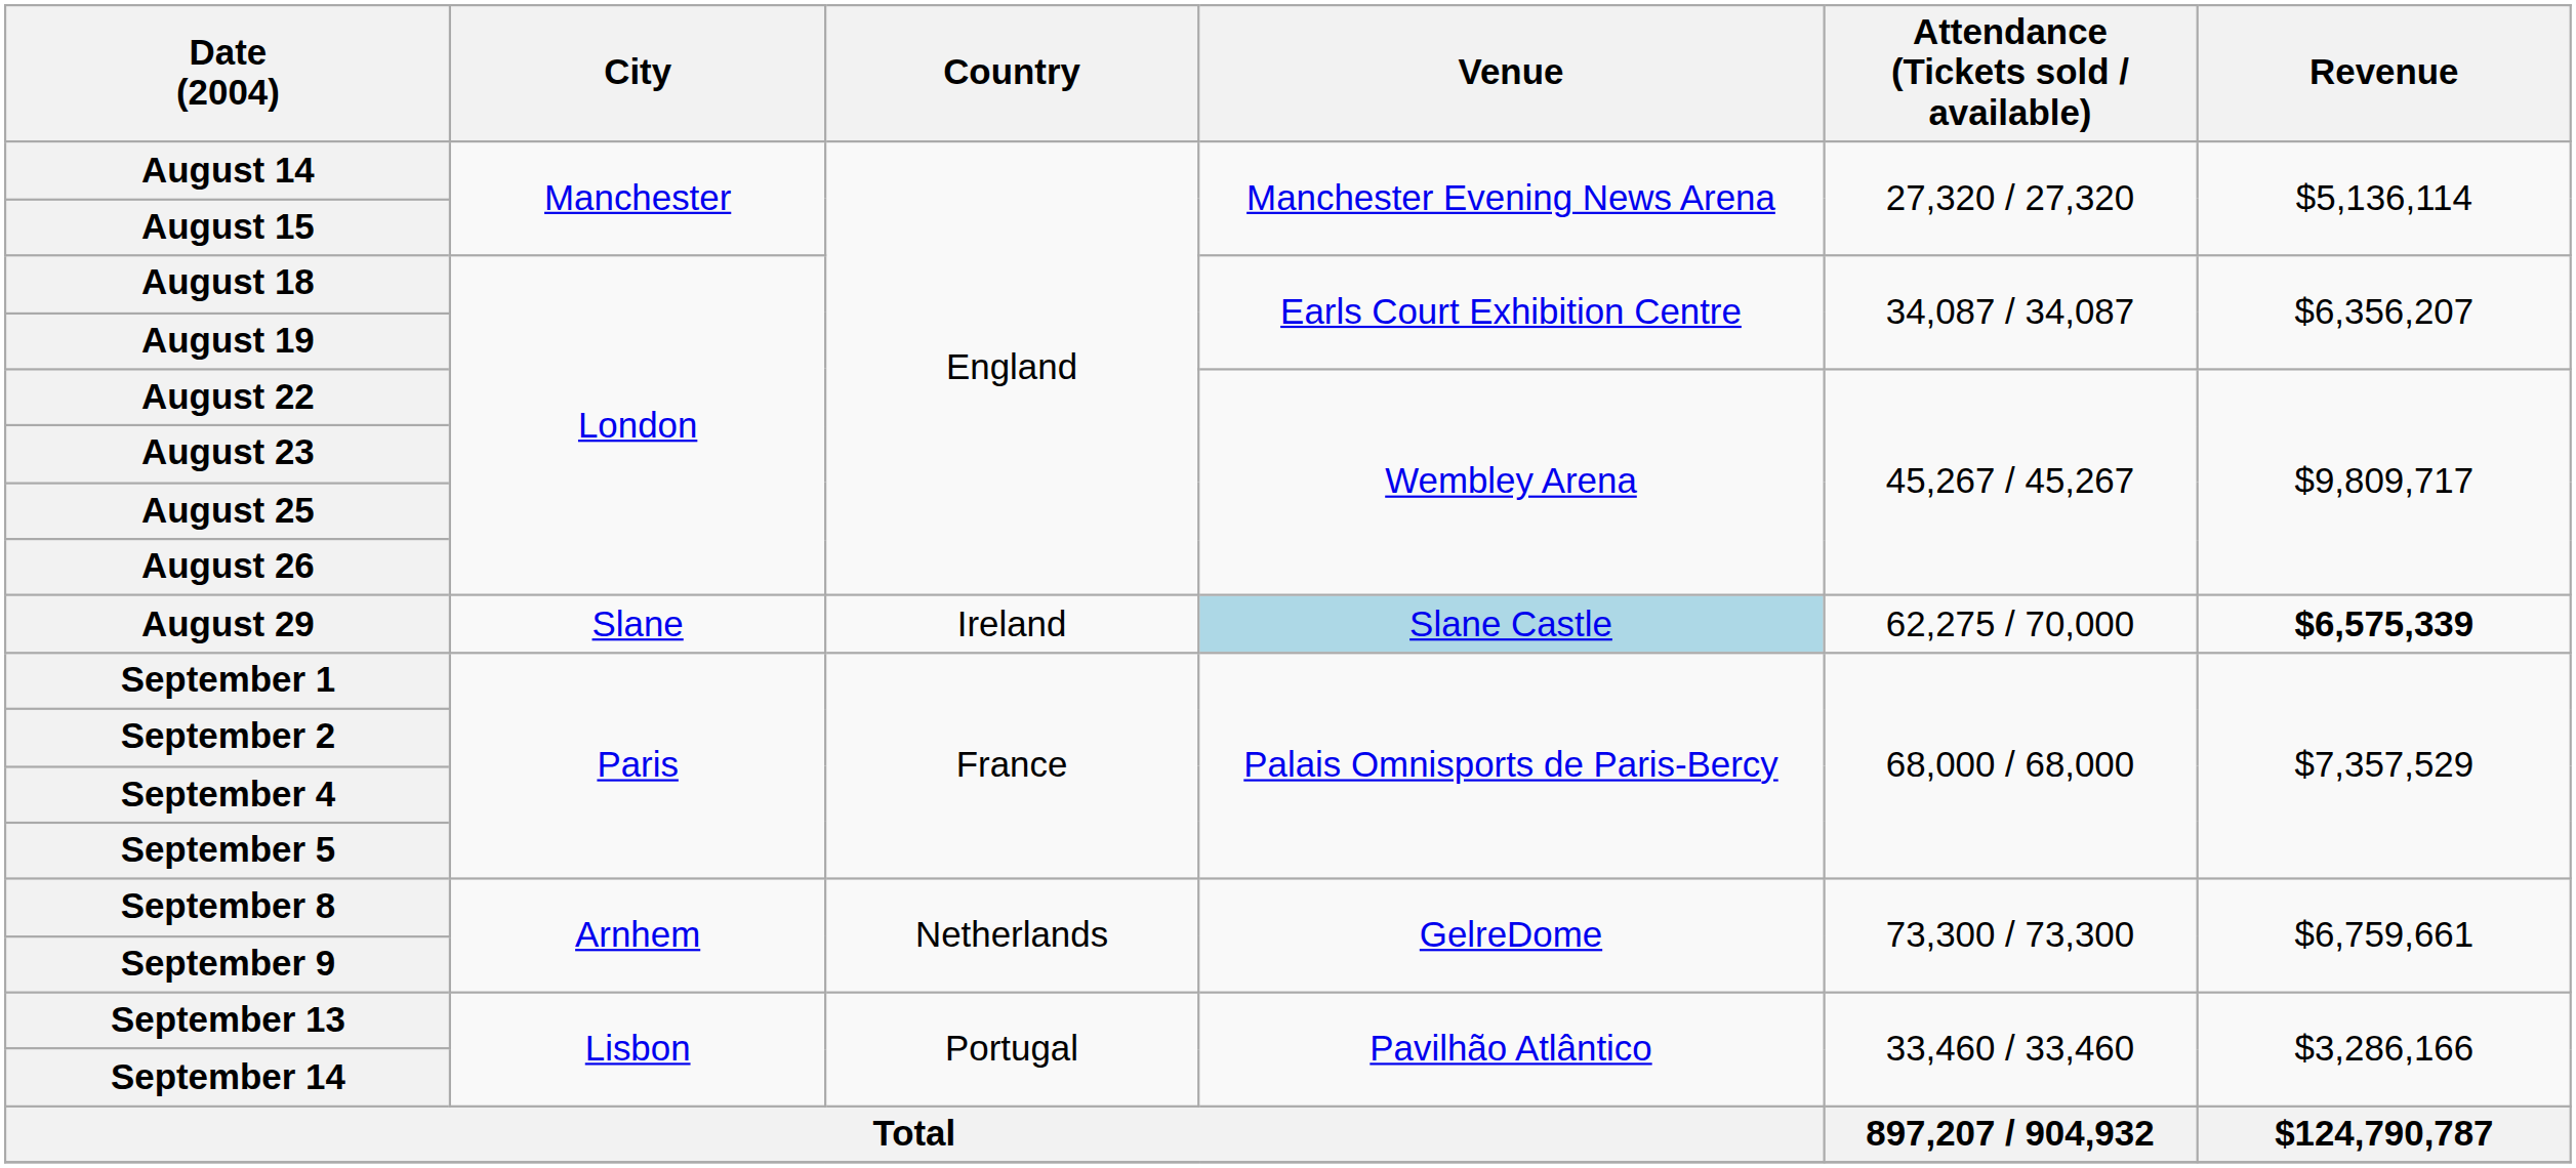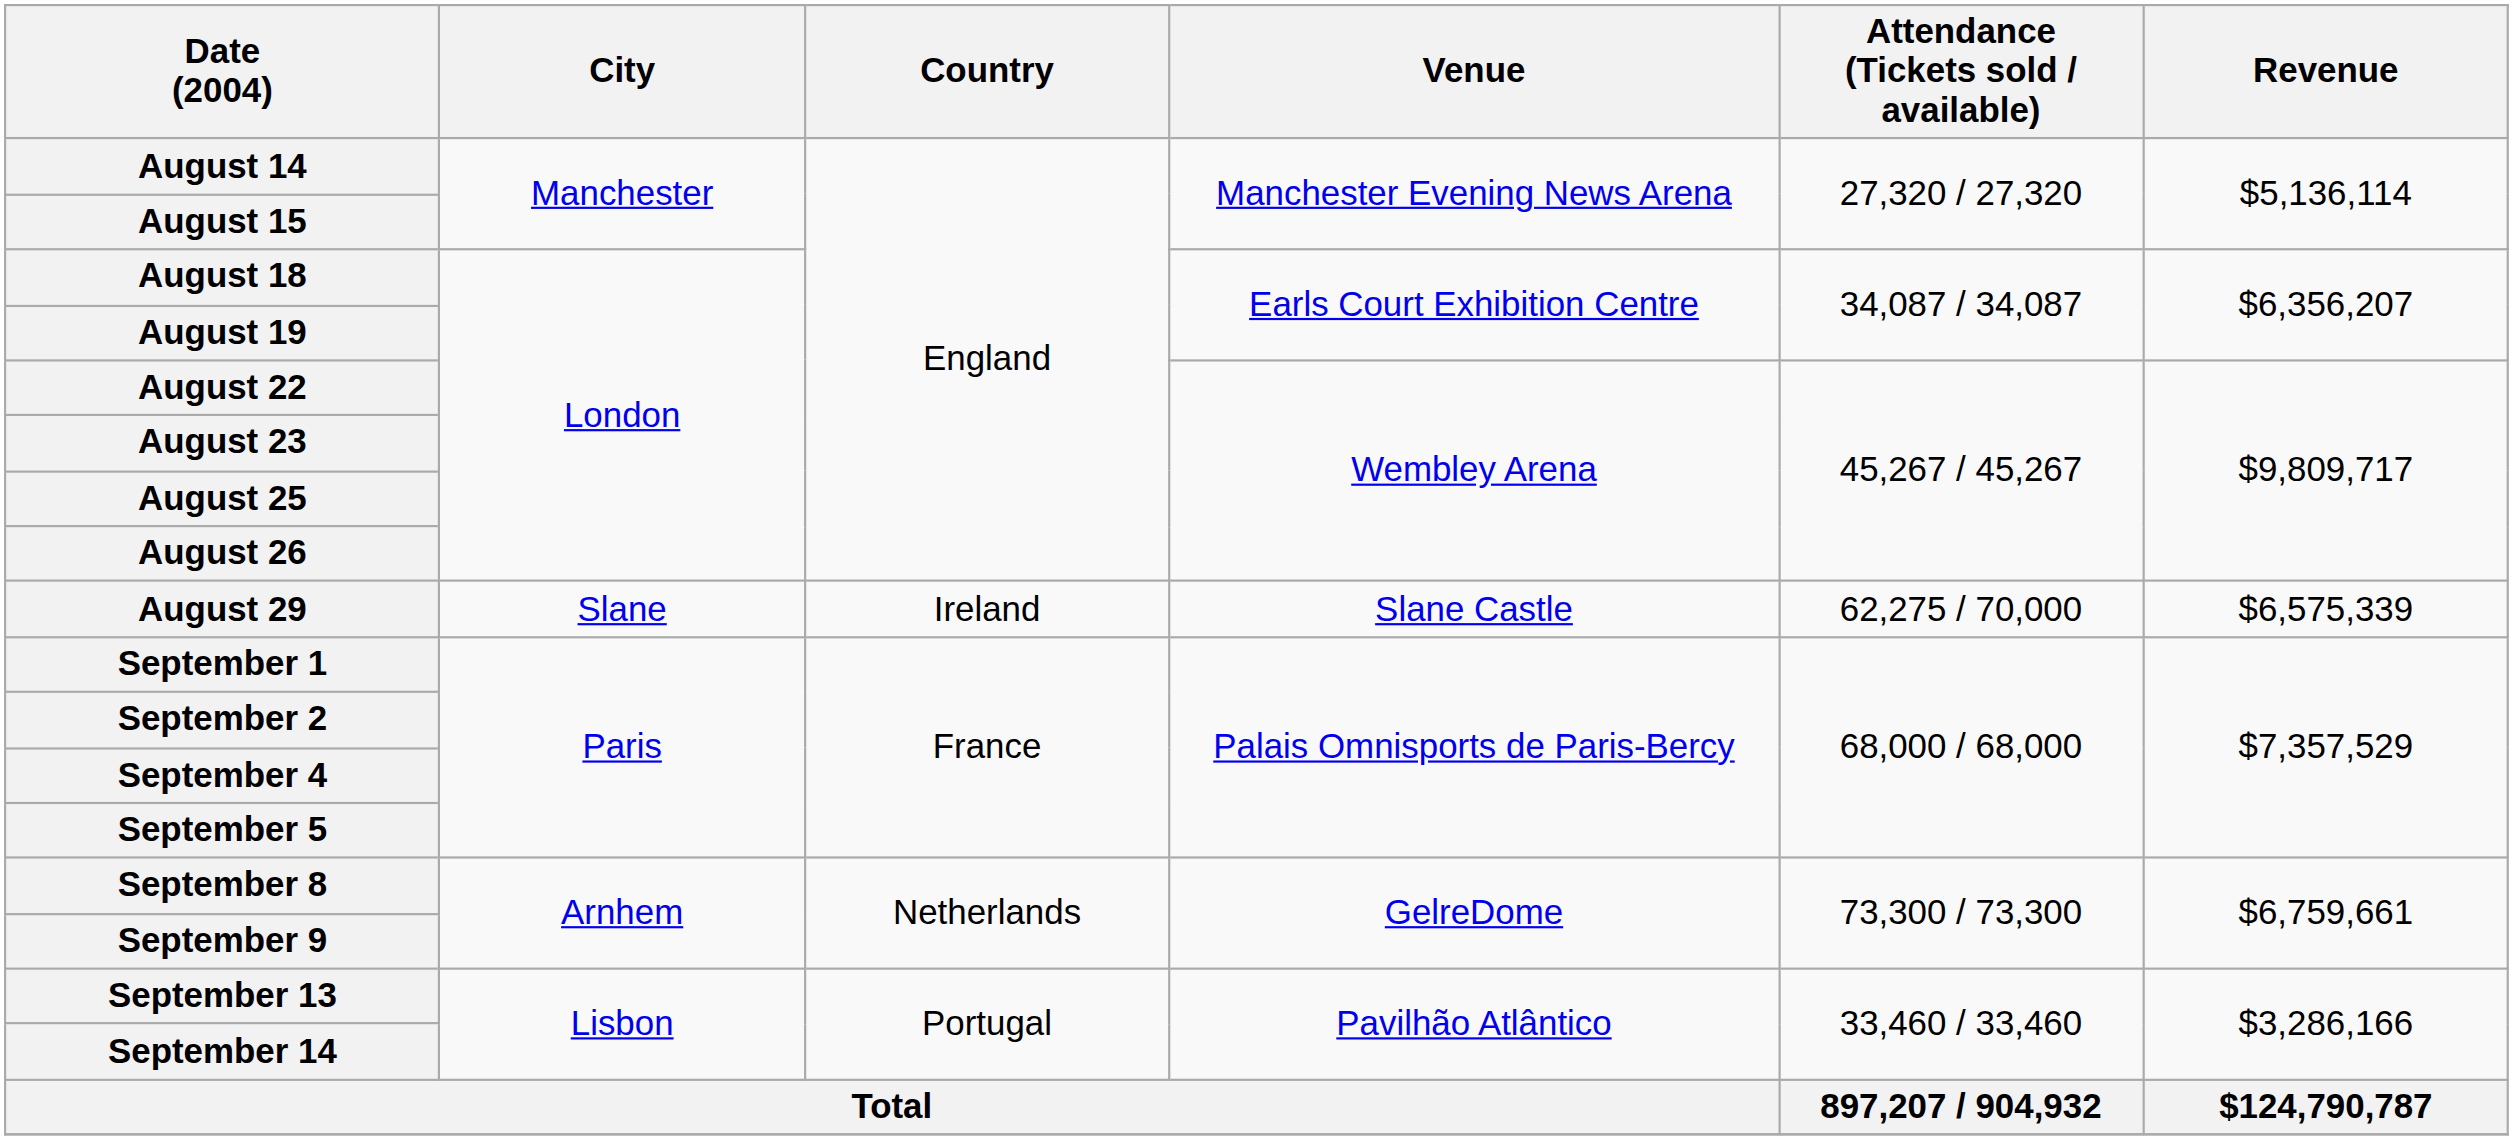August 29 | Venue: lightblue background -> no background
August 29 | Revenue: bold -> normal
